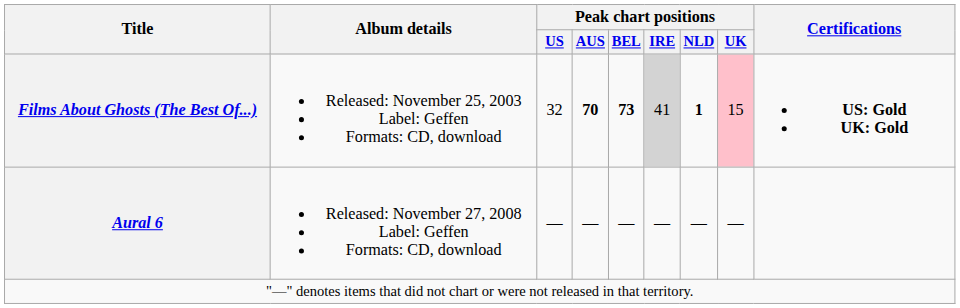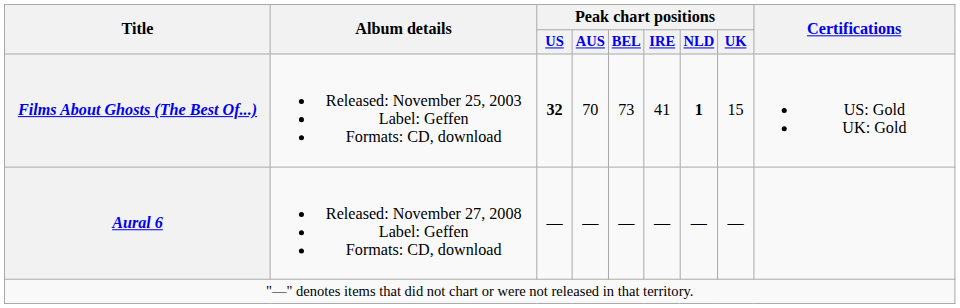Films About Ghosts (The Best Of...) | Peak chart positions / US: normal -> bold
Films About Ghosts (The Best Of...) | Peak chart positions / AUS: bold -> normal
Films About Ghosts (The Best Of...) | Peak chart positions / BEL: bold -> normal
Films About Ghosts (The Best Of...) | Peak chart positions / IRE: lightgrey background -> no background
Films About Ghosts (The Best Of...) | Peak chart positions / UK: pink background -> no background
Films About Ghosts (The Best Of...) | Certifications: bold -> normal
